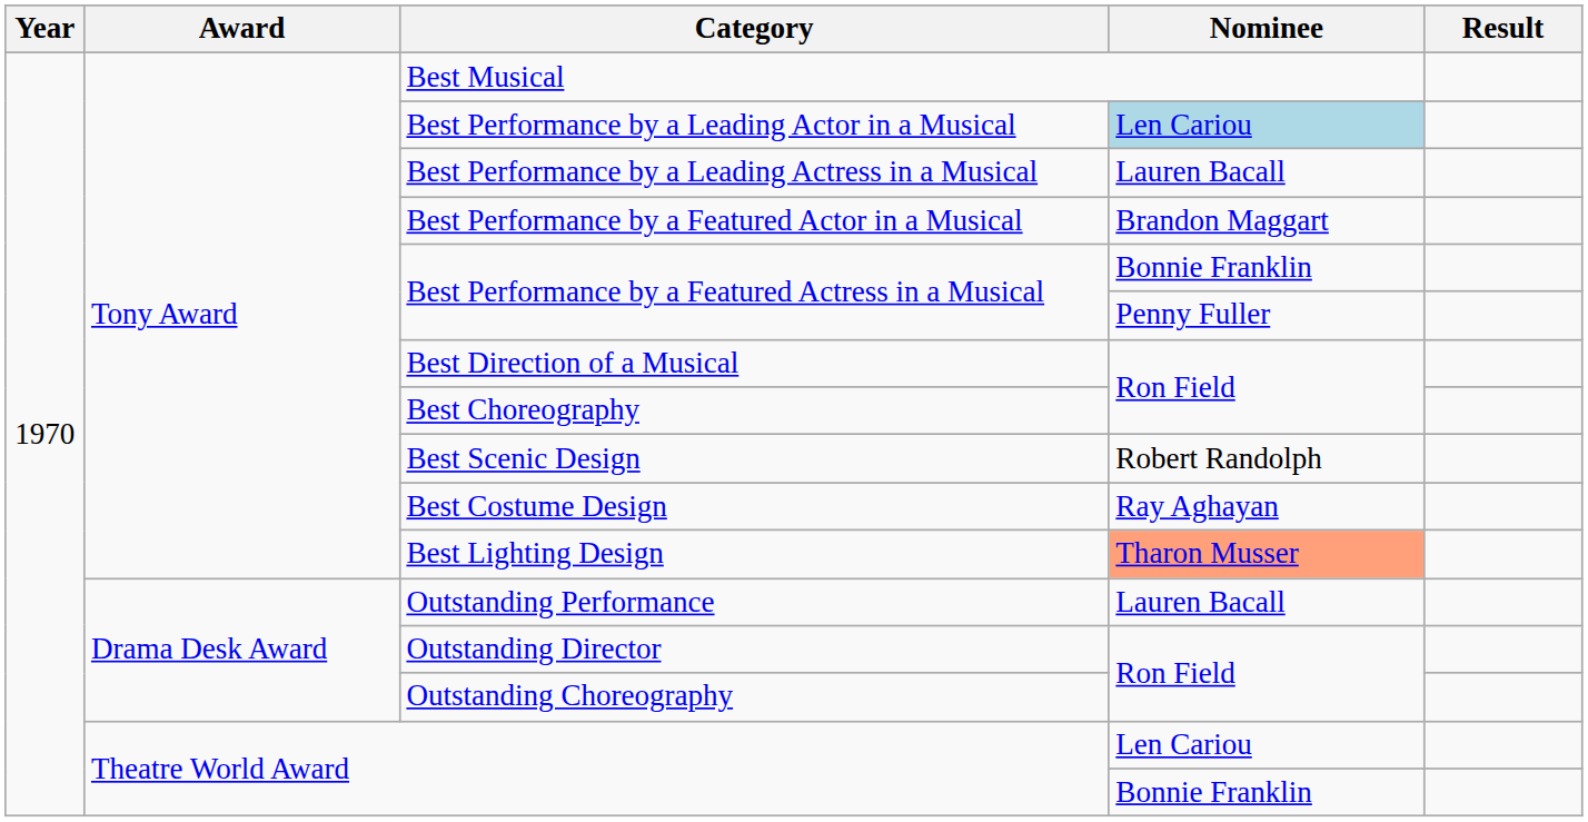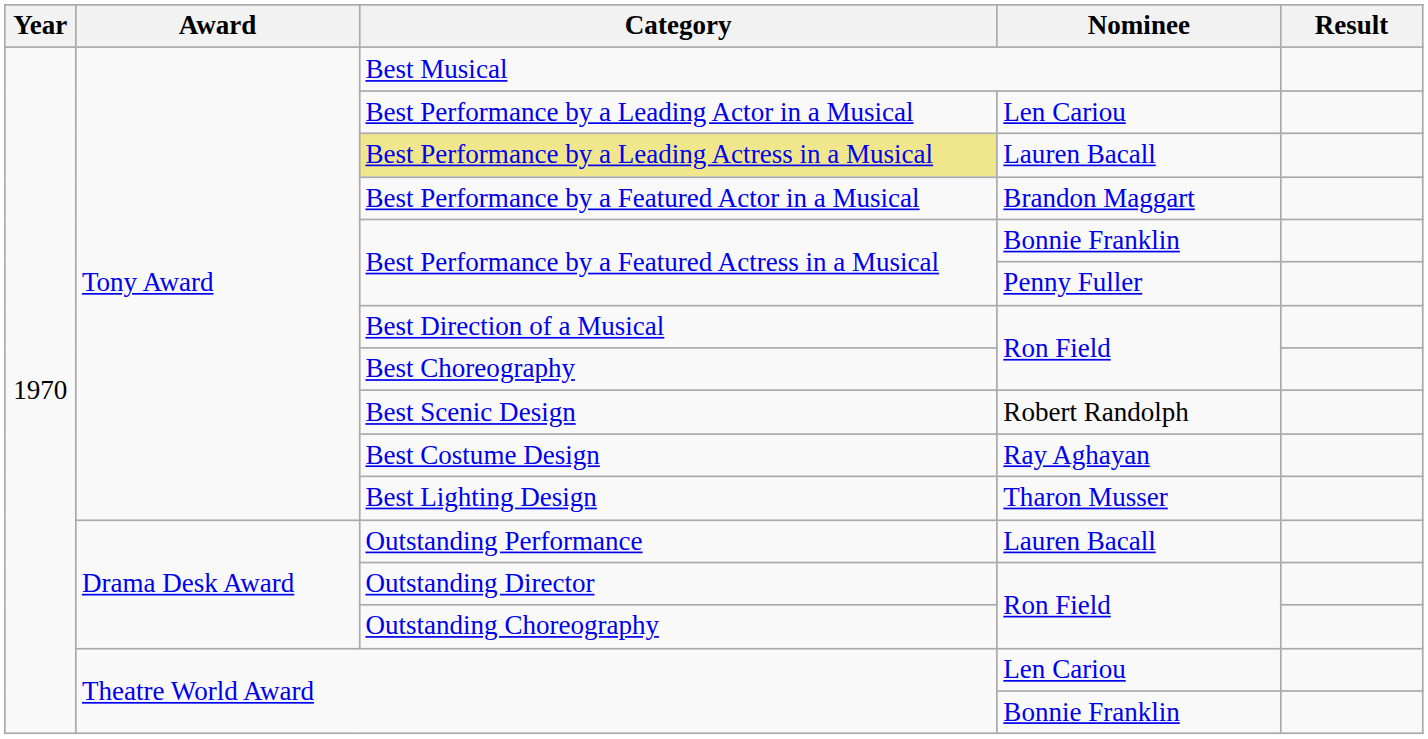Best Performance by a Leading Actor in a Musical | Nominee: lightblue background -> no background
Best Performance by a Leading Actress in a Musical | Category: no background -> khaki background
Best Lighting Design | Nominee: lightsalmon background -> no background
